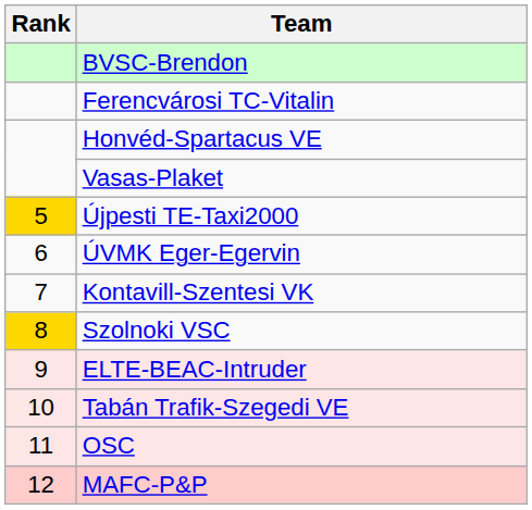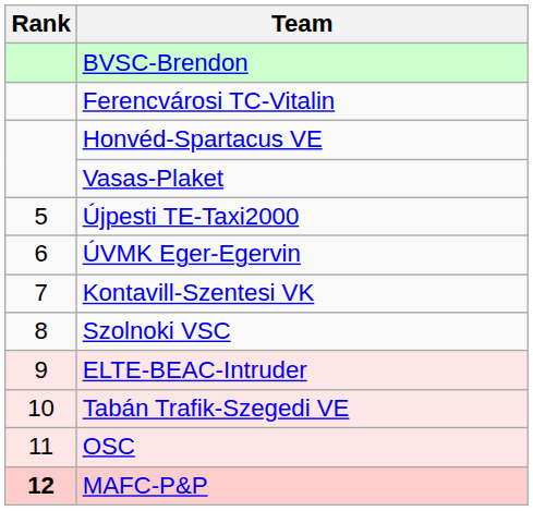Újpesti TE-Taxi2000 | Rank: gold background -> no background
Szolnoki VSC | Rank: gold background -> no background
MAFC-P&P | Rank: normal -> bold
